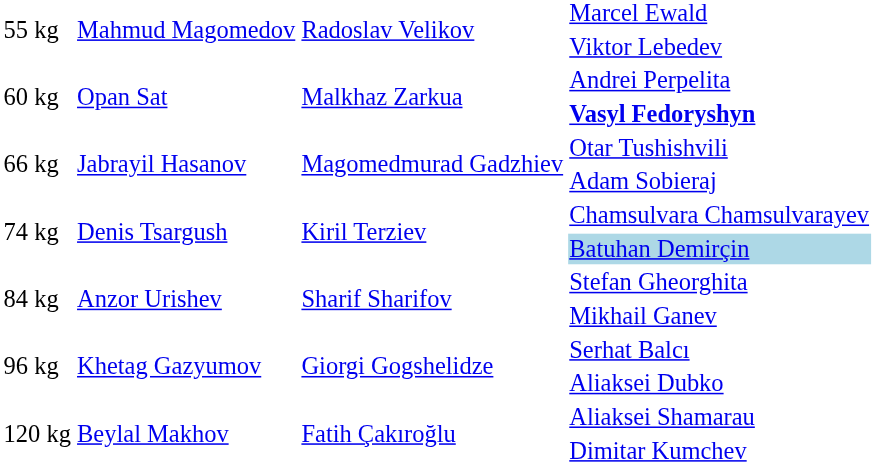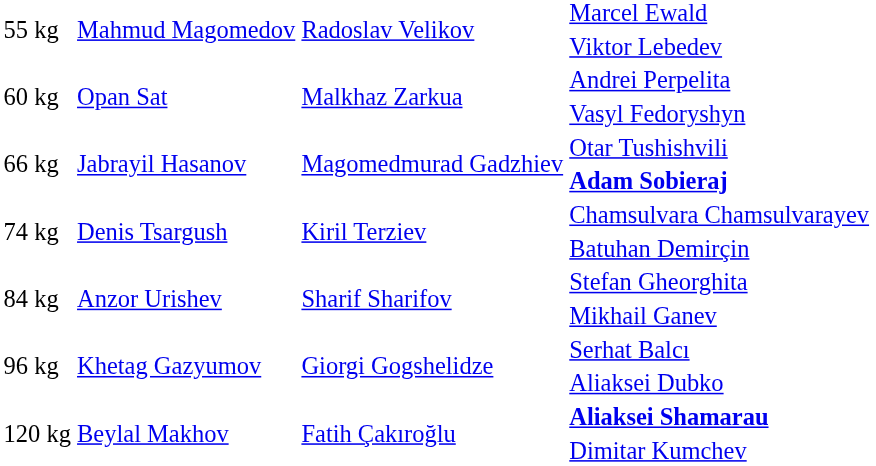Vasyl Fedoryshyn | column 4: bold -> normal
Adam Sobieraj | column 4: normal -> bold
Batuhan Demirçin | column 4: lightblue background -> no background
Aliaksei Shamarau | column 4: normal -> bold
